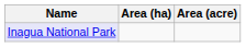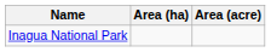Inagua National Park | Name: lavender background -> no background
